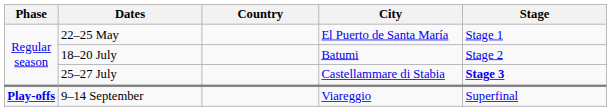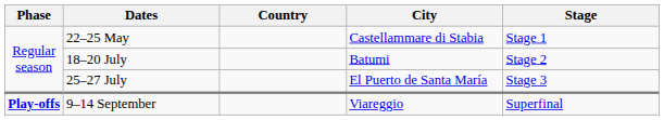22–25 May | City: El Puerto de Santa María -> Castellammare di Stabia
25–27 July | City: Castellammare di Stabia -> El Puerto de Santa María
25–27 July | Stage: bold -> normal
